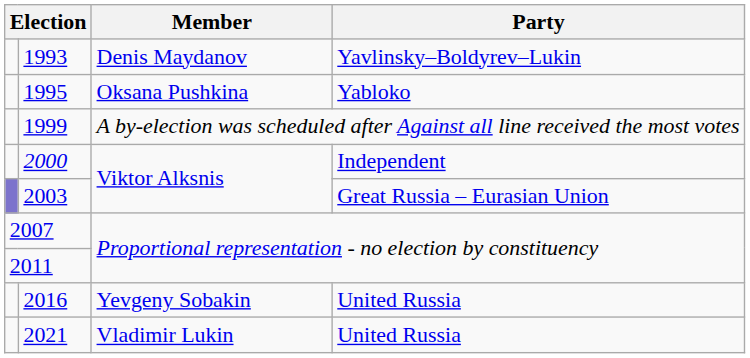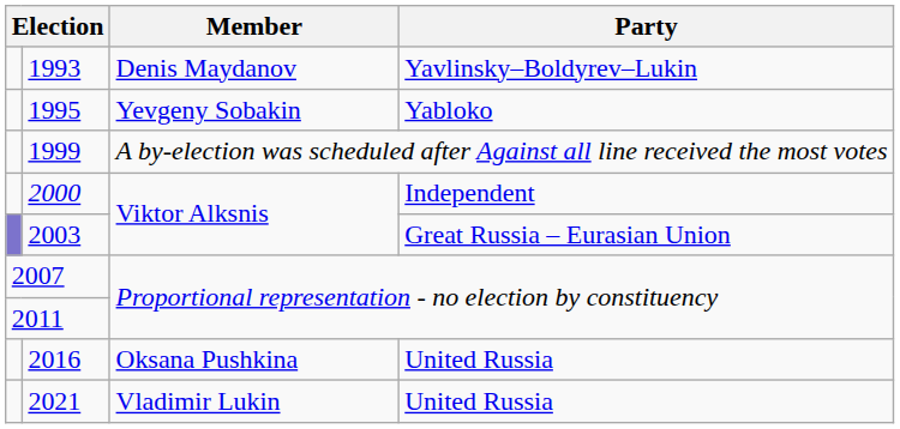1995 | Member: Oksana Pushkina -> Yevgeny Sobakin
2016 | Member: Yevgeny Sobakin -> Oksana Pushkina
